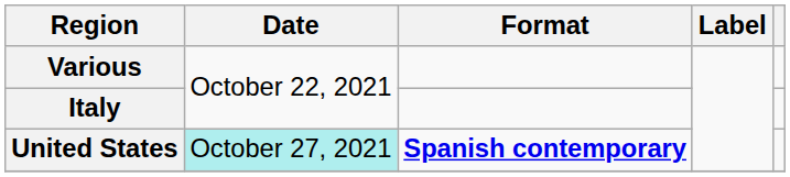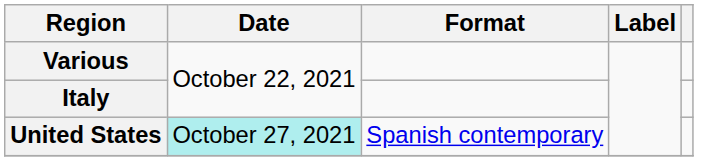United States | Format: bold -> normal
